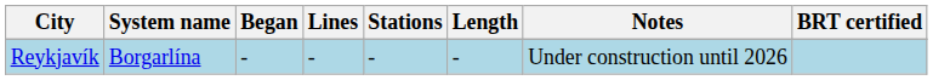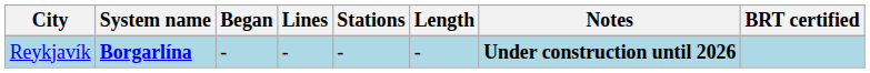Reykjavík | System name: normal -> bold
Reykjavík | Notes: normal -> bold
